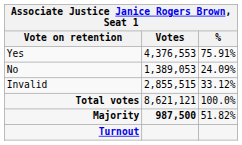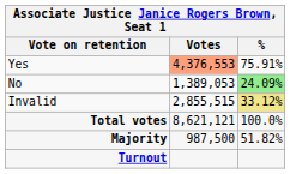Yes | Votes: no background -> lightsalmon background
No | %: no background -> lightgreen background
Invalid | %: no background -> khaki background
Majority | Votes: bold -> normal
